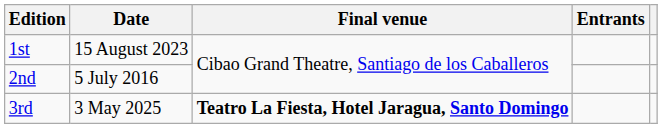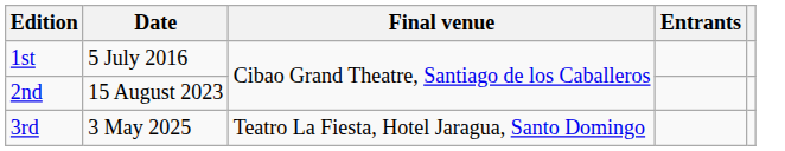1st | Date: 15 August 2023 -> 5 July 2016
2nd | Date: 5 July 2016 -> 15 August 2023
3rd | Final venue: bold -> normal
